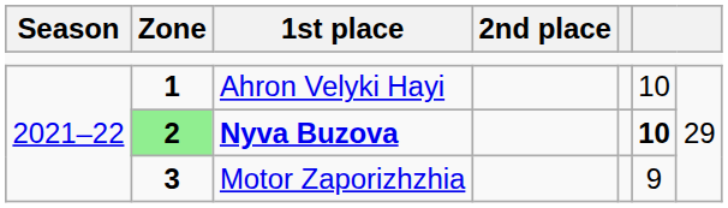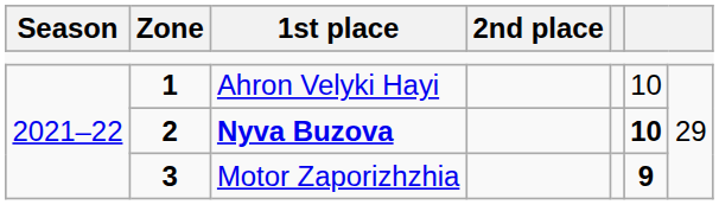Nyva Buzova | Zone: lightgreen background -> no background
Motor Zaporizhzhia | column 6: normal -> bold
